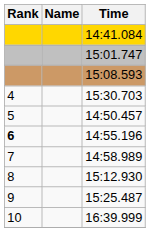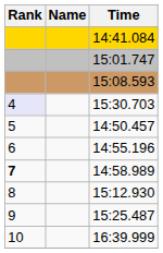15:30.703 | Rank: no background -> lavender background
14:55.196 | Rank: bold -> normal
14:58.989 | Rank: normal -> bold
